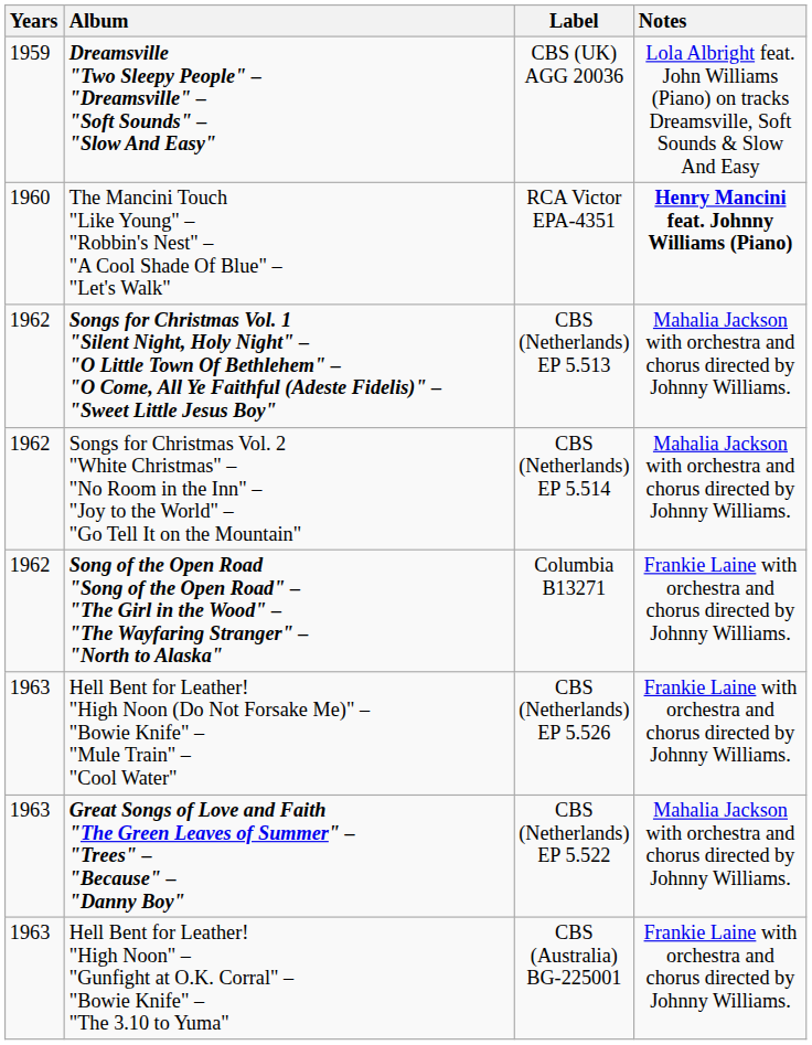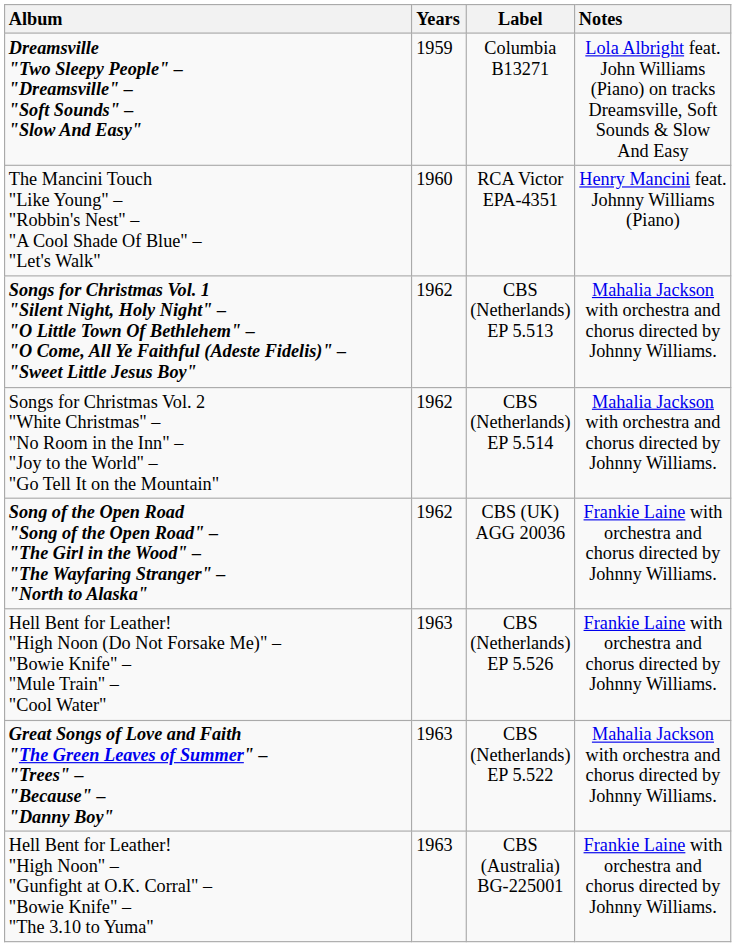columns swapped: Years <-> Album
row 2 | Label: CBS (UK) AGG 20036 -> Columbia B13271
row 3 | Notes: bold -> normal
row 6 | Label: Columbia B13271 -> CBS (UK) AGG 20036
